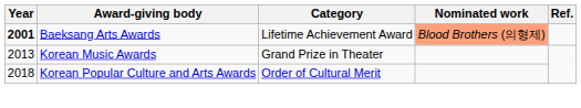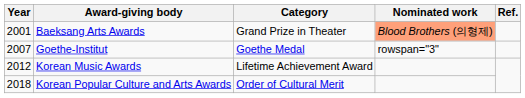Baeksang Arts Awards | Year: bold -> normal
Baeksang Arts Awards | Category: Lifetime Achievement Award -> Grand Prize in Theater
+ row: 2007 | Goethe-Institut | Goethe Medal | rowspan="3"
Korean Music Awards | Year: 2013 -> 2012
Korean Music Awards | Category: Grand Prize in Theater -> Lifetime Achievement Award
